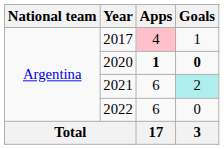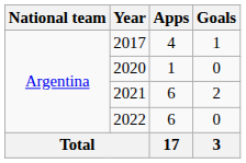2017 | Apps: pink background -> no background
2020 | Apps: bold -> normal
2020 | Goals: bold -> normal
2021 | Goals: paleturquoise background -> no background
